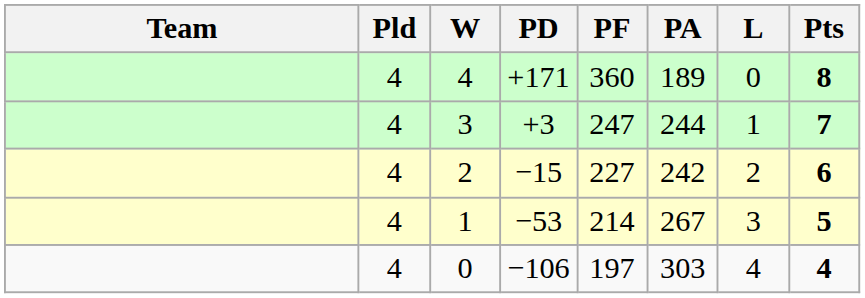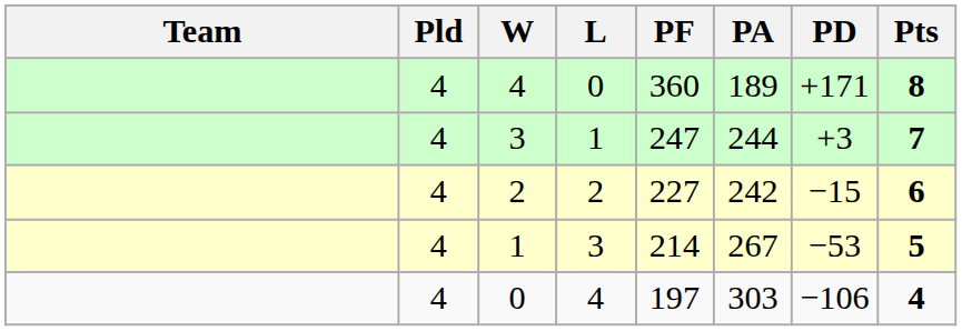columns swapped: L <-> PD
